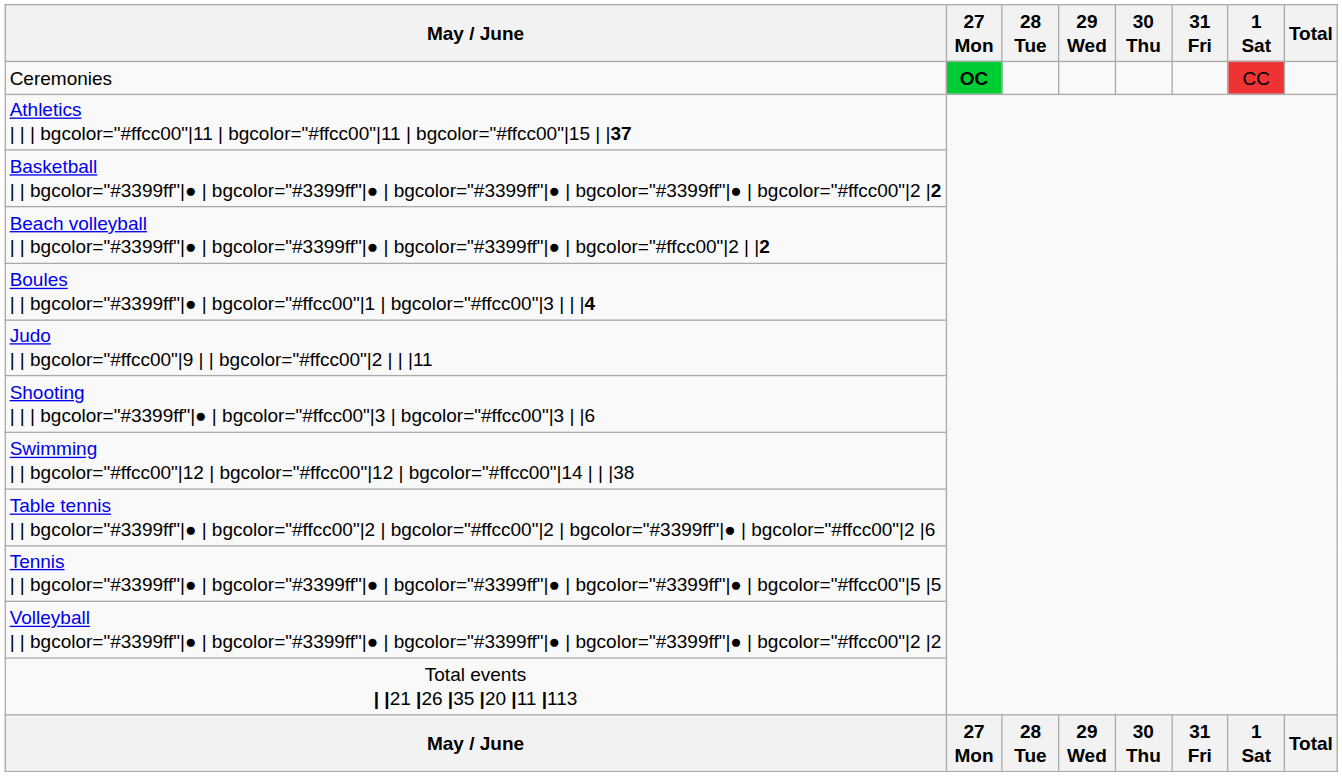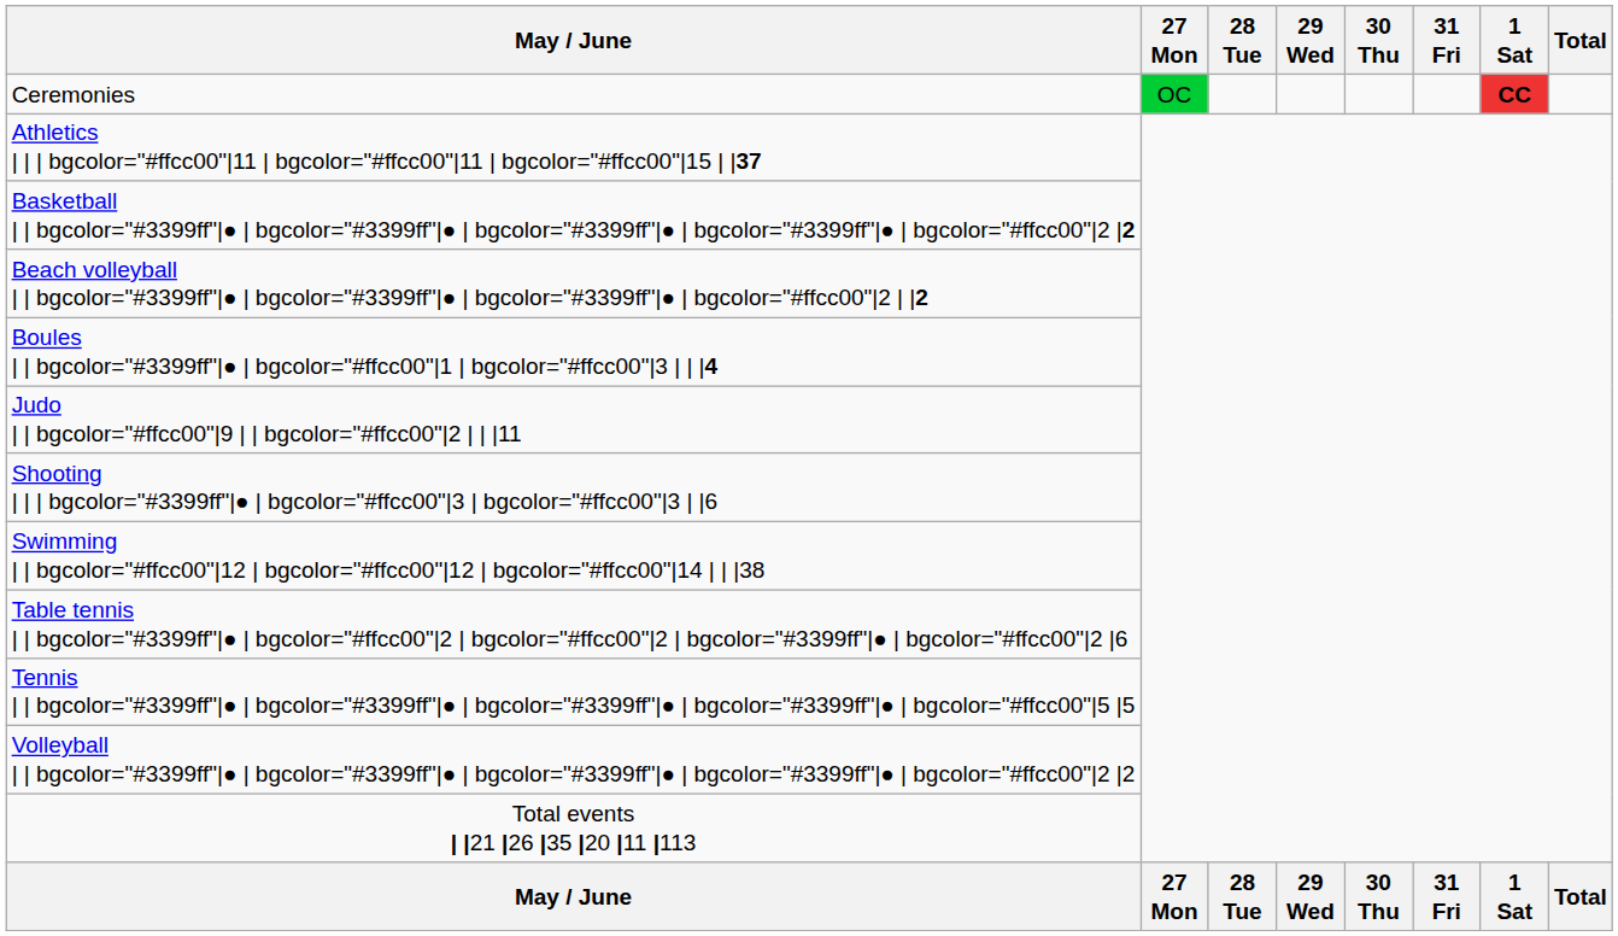Ceremonies | 27 Mon: bold -> normal
Ceremonies | 1 Sat: normal -> bold
